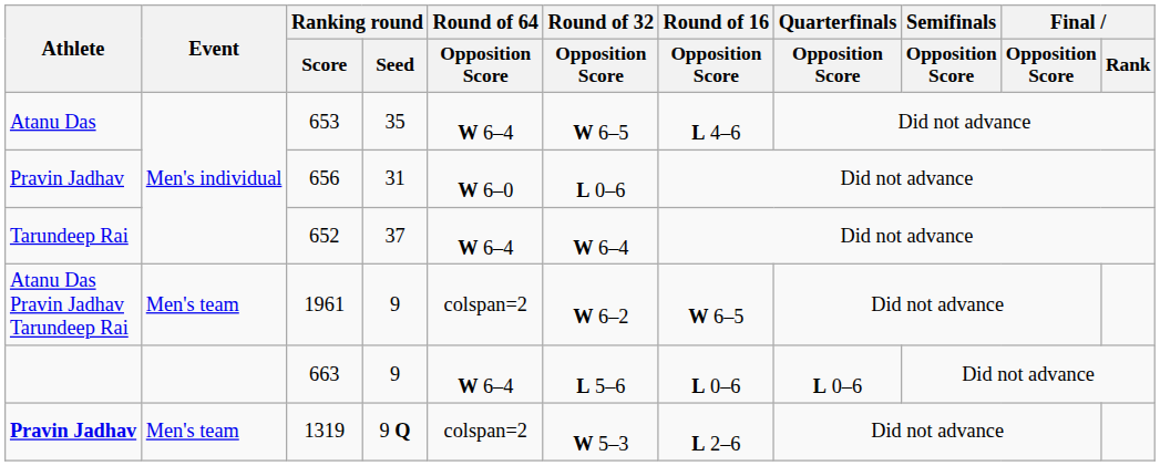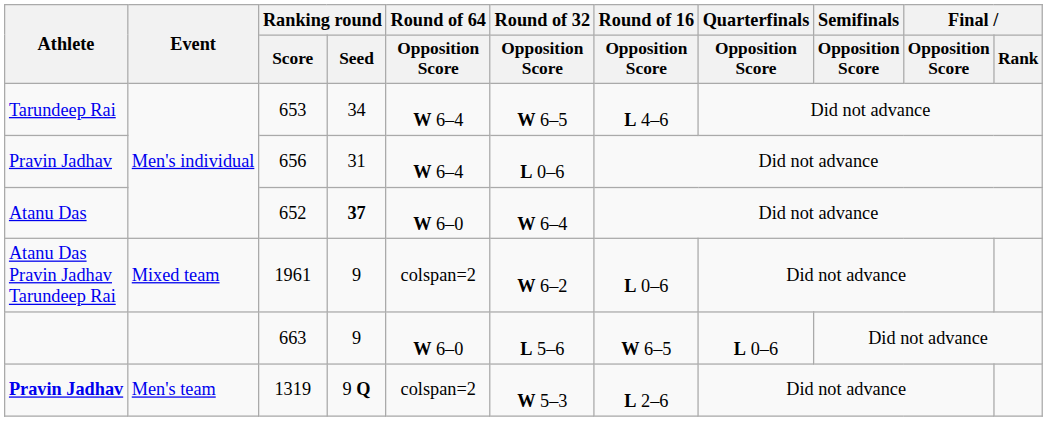653 | Athlete: Atanu Das -> Tarundeep Rai
653 | Ranking round / Seed: 35 -> 34
656 | Round of 64 / Opposition Score: W 6–0 -> W 6–4
652 | Athlete: Tarundeep Rai -> Atanu Das
652 | Ranking round / Seed: normal -> bold
652 | Round of 64 / Opposition Score: W 6–4 -> W 6–0
1961 | Event: Men's team -> Mixed team
1961 | Round of 16 / Opposition Score: W 6–5 -> L 0–6
663 | Round of 64 / Opposition Score: W 6–4 -> W 6–0
663 | Round of 16 / Opposition Score: L 0–6 -> W 6–5
